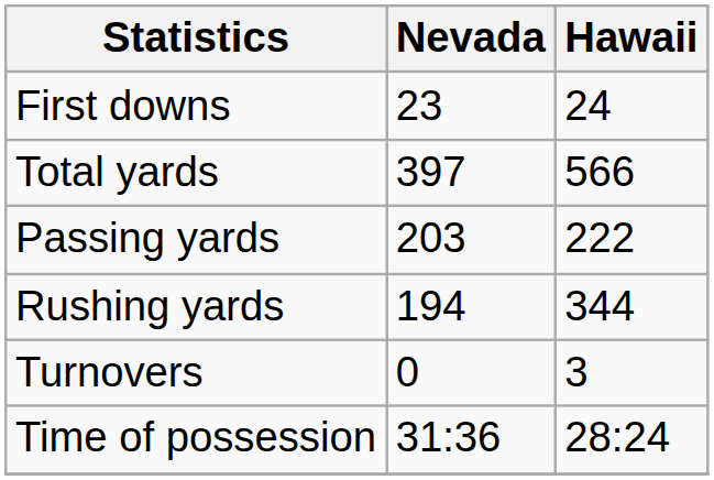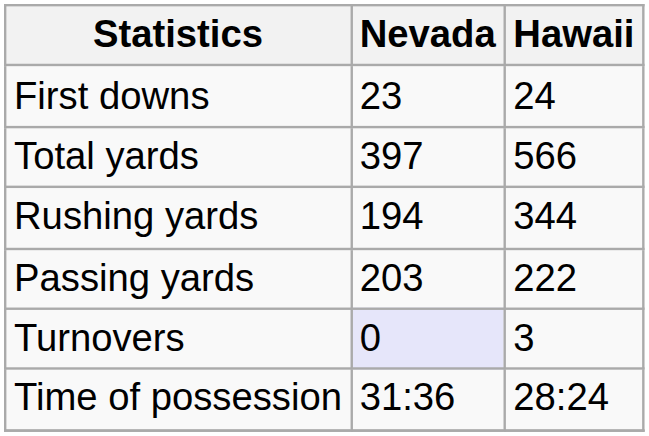rows swapped: Rushing yards <-> Passing yards
Turnovers | Nevada: no background -> lavender background
